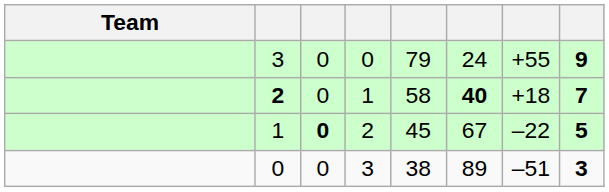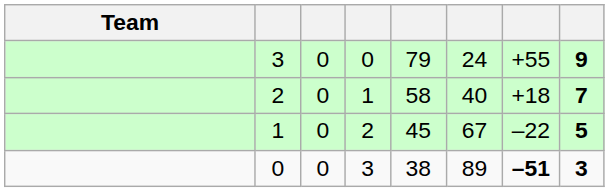row 3 | column 2: bold -> normal
row 3 | column 6: bold -> normal
row 4 | column 3: bold -> normal
row 5 | column 7: normal -> bold
